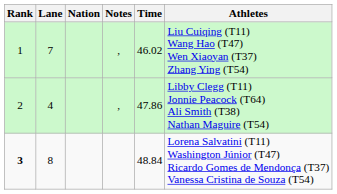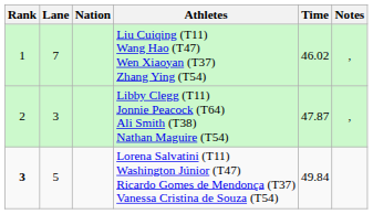columns swapped: Athletes <-> Notes
row 3 | Lane: 4 -> 3
row 3 | Time: 47.86 -> 47.87
row 4 | Lane: 8 -> 5
row 4 | Time: 48.84 -> 49.84
